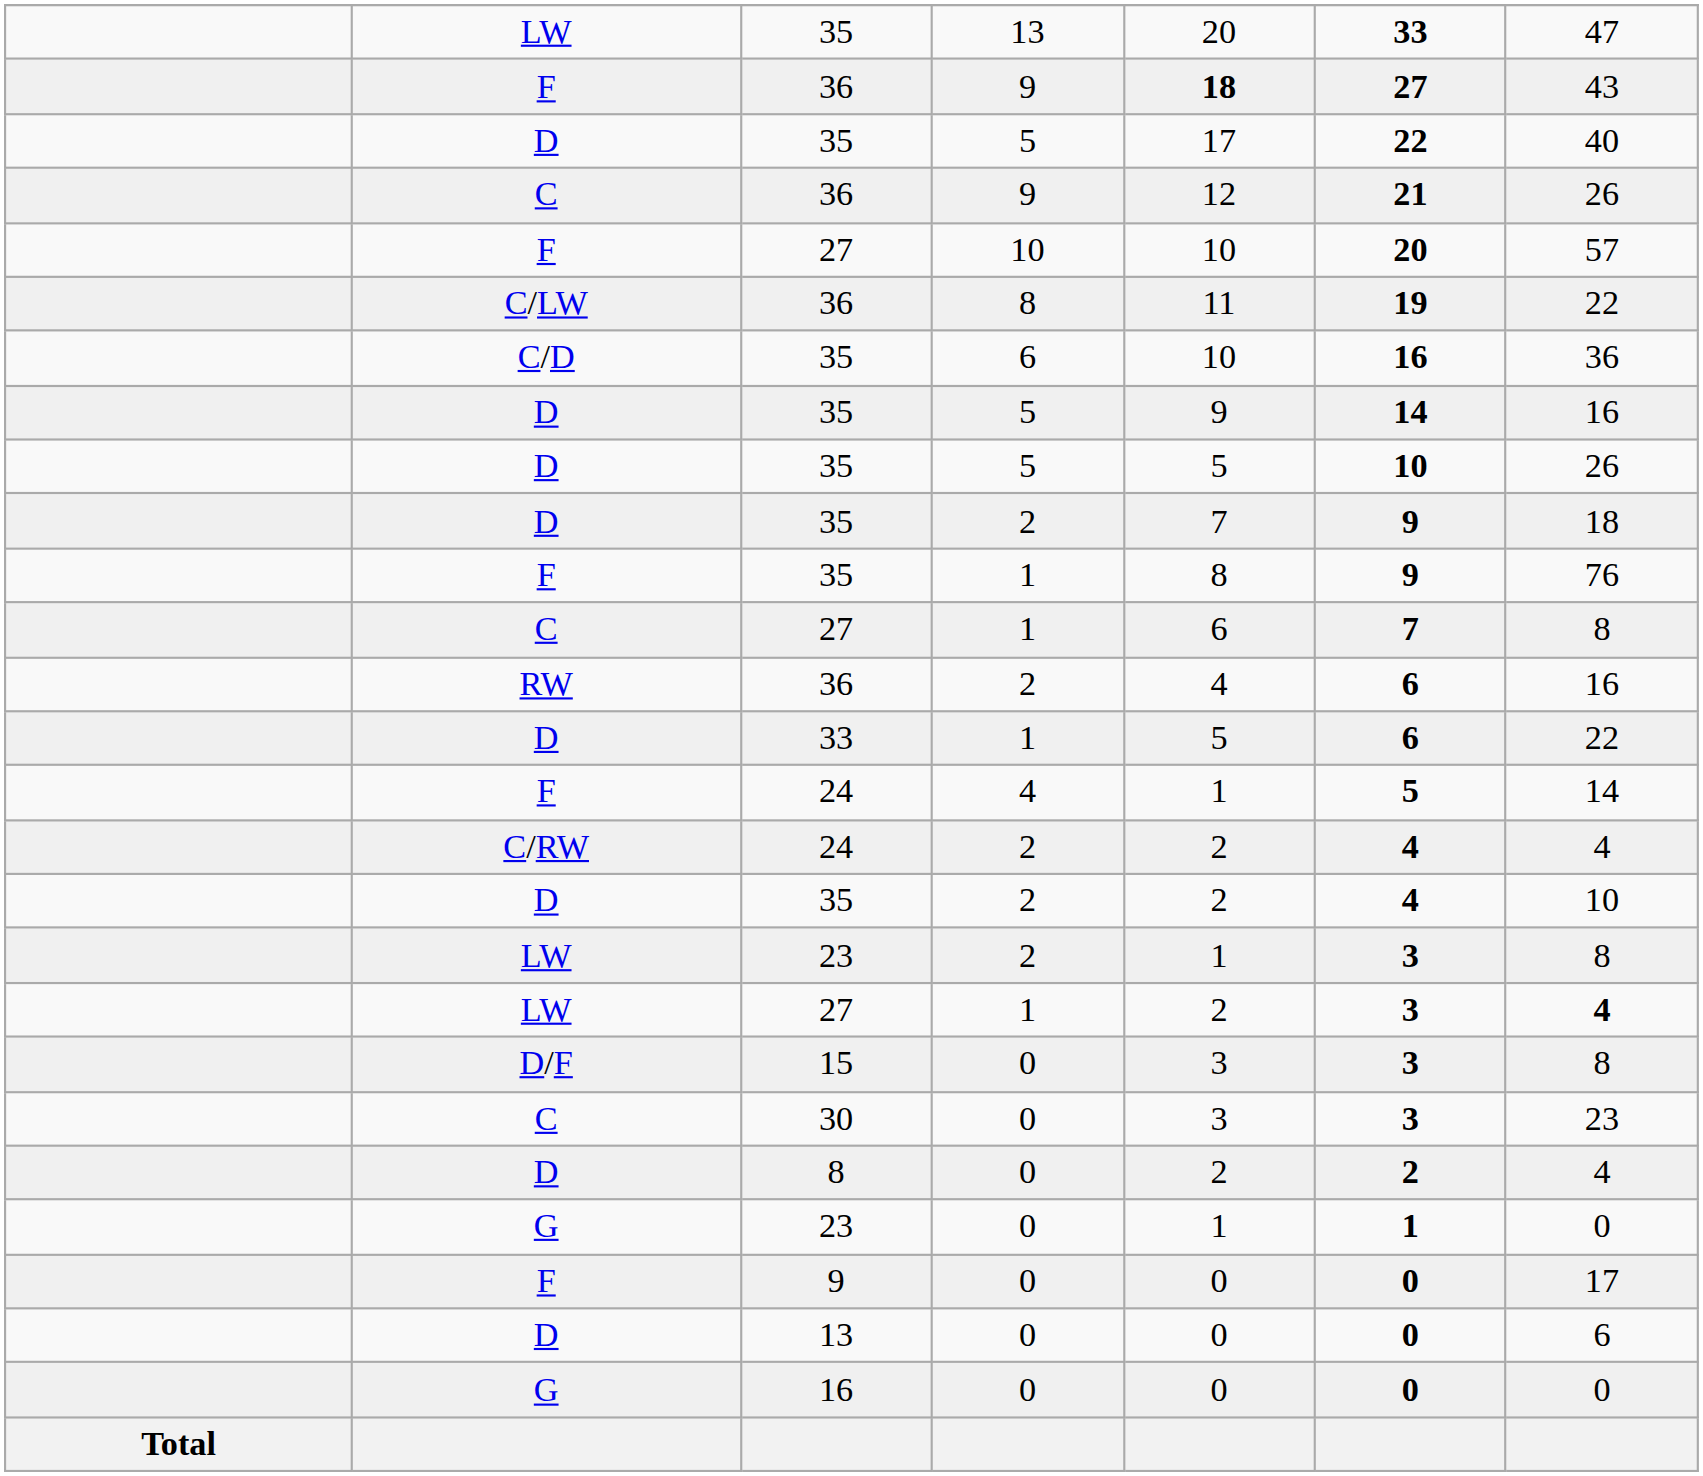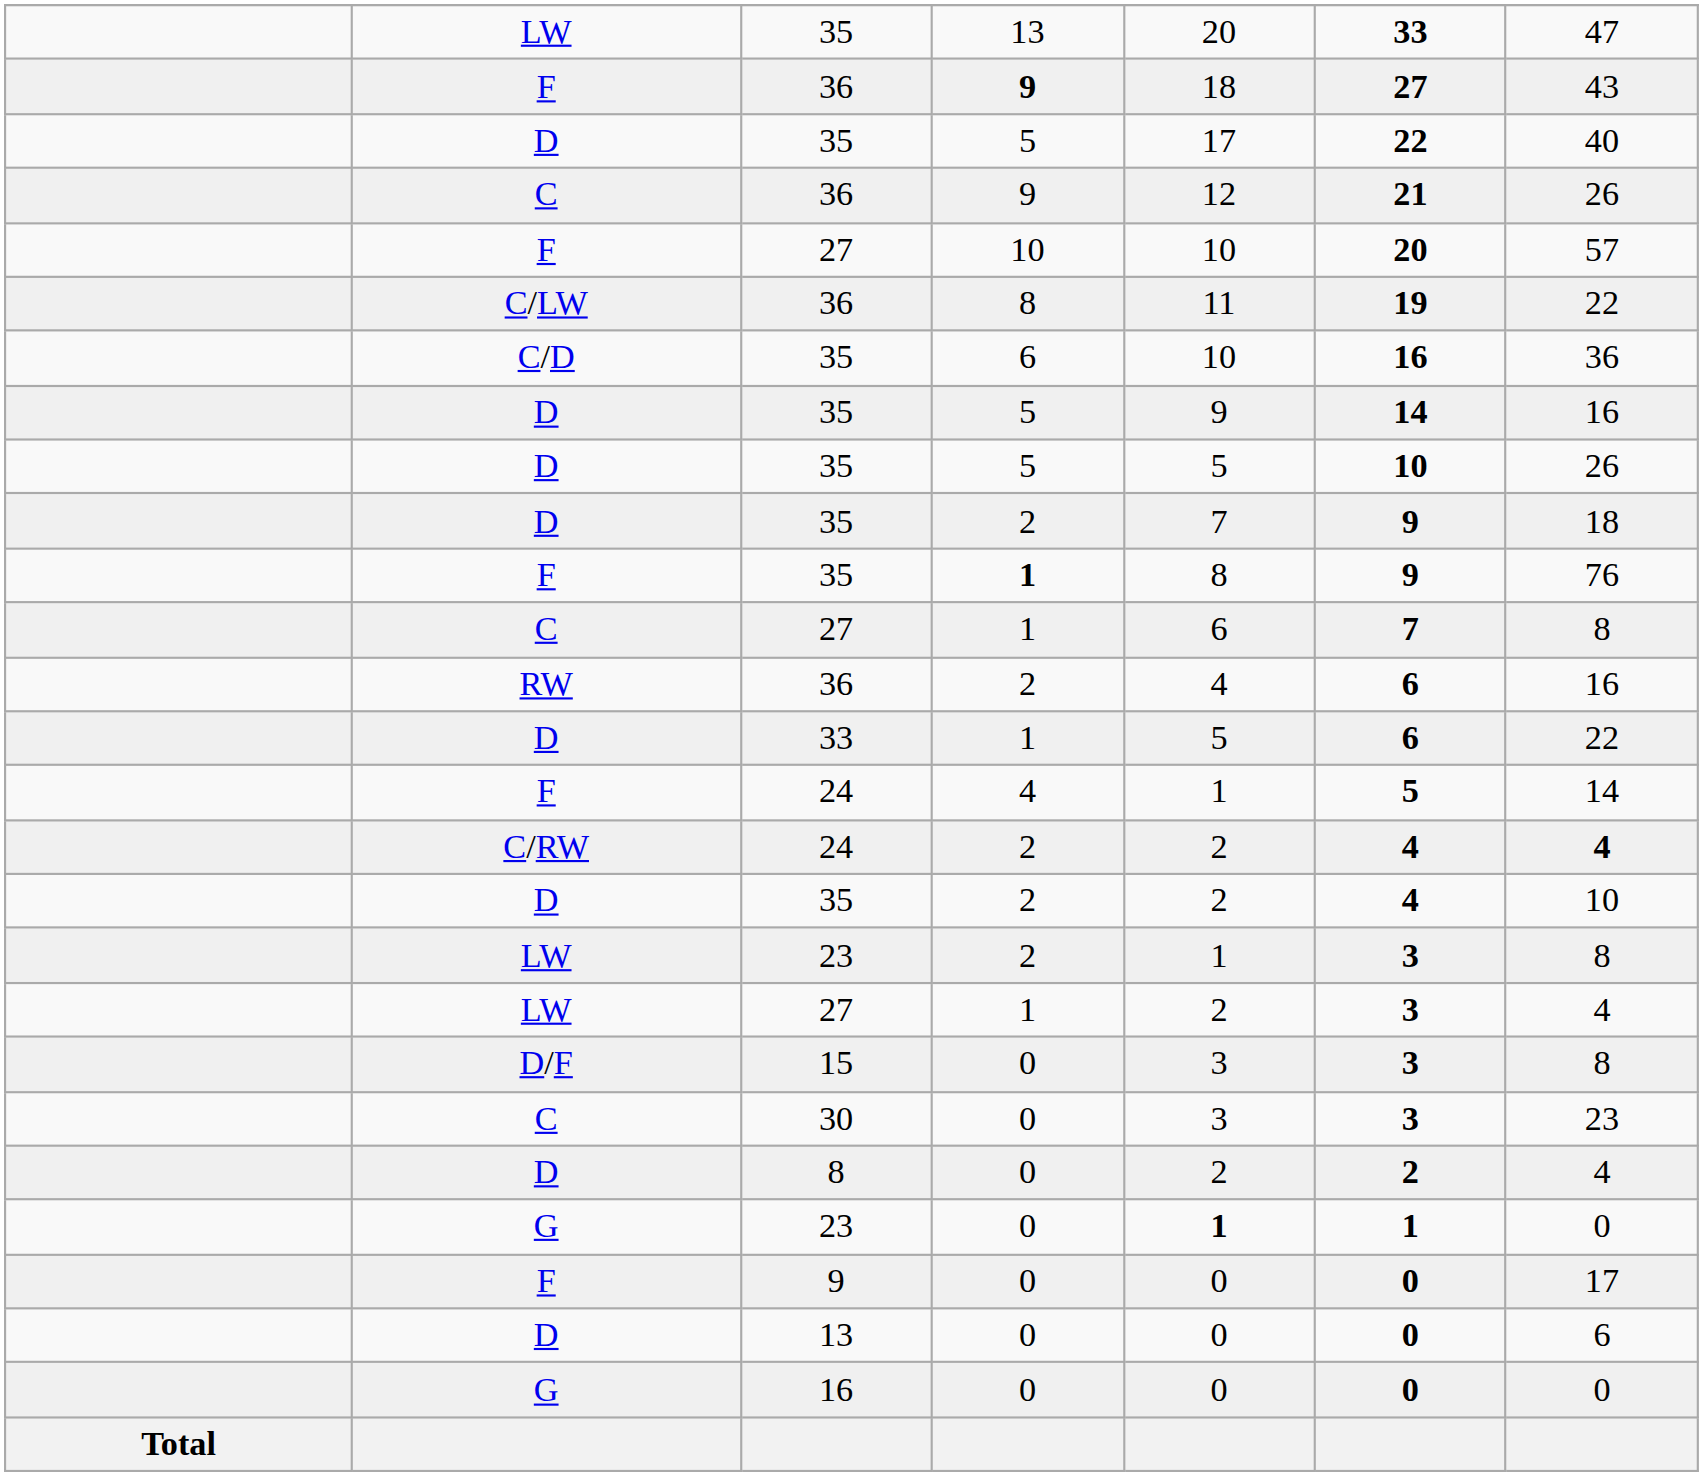F / 36 | column 4: normal -> bold
F / 36 | column 5: bold -> normal
F / 35 | column 4: normal -> bold
C/RW / 24 | column 7: normal -> bold
LW / 27 | column 7: bold -> normal
G / 23 | column 5: normal -> bold
